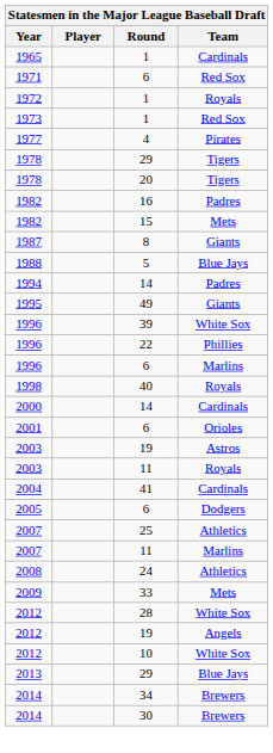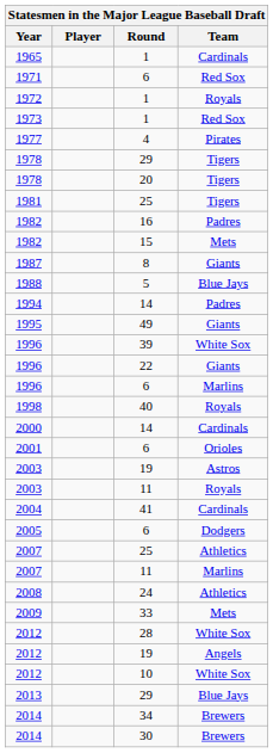+ row: 1981 | 25 | Tigers
1996 / 22 | Team: Phillies -> Giants
